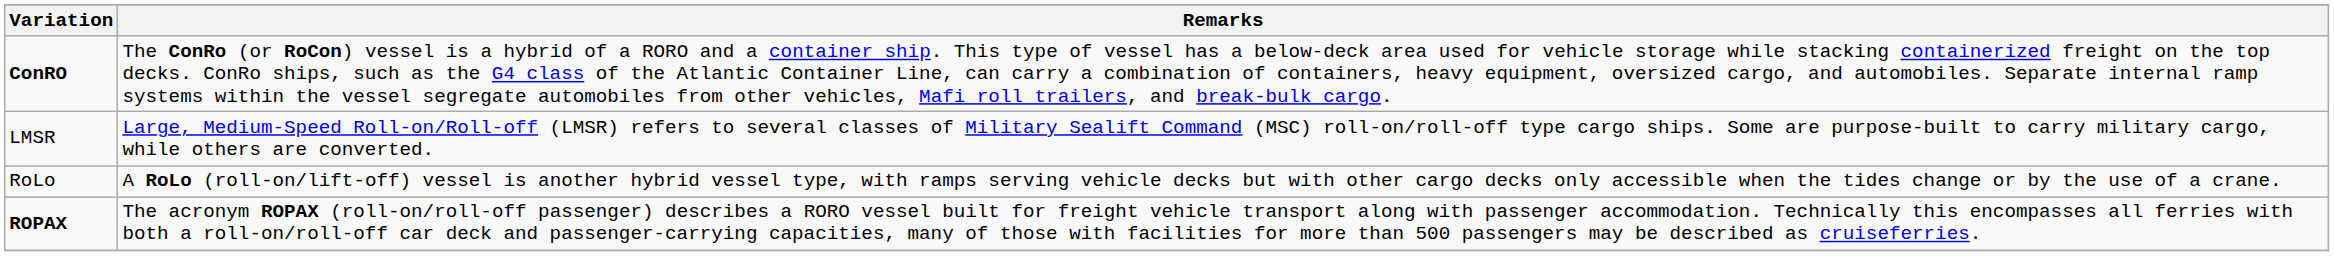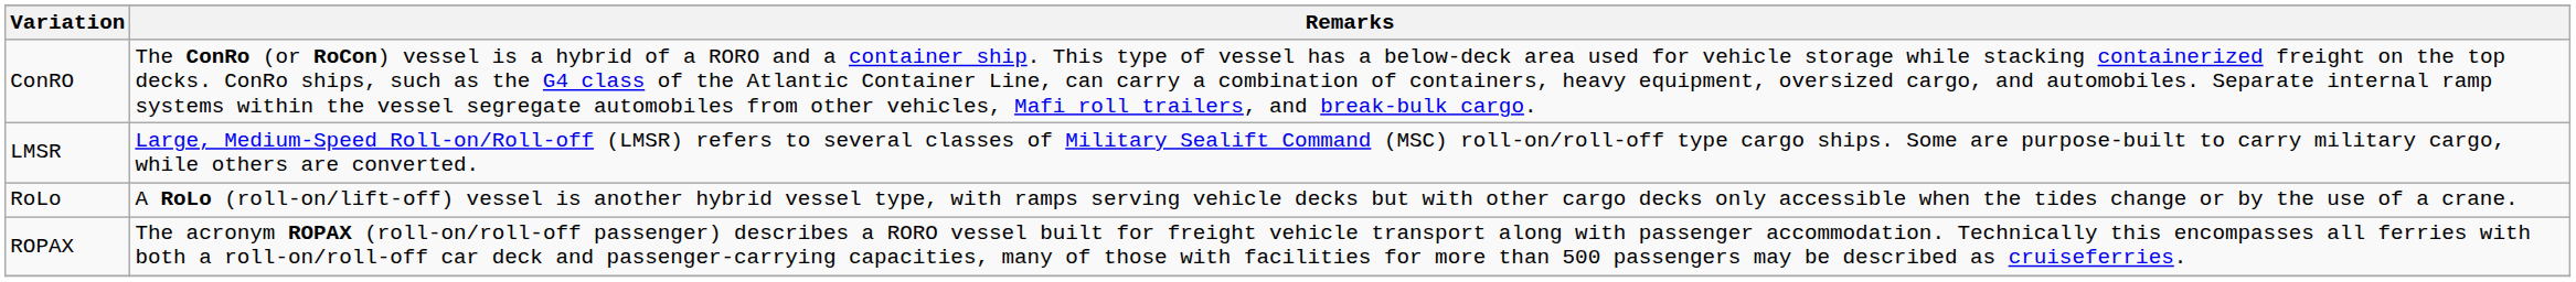ConRO | Variation: bold -> normal
ROPAX | Variation: bold -> normal
